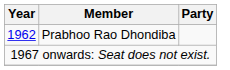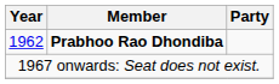1962 | Member: normal -> bold
